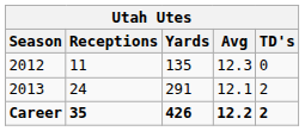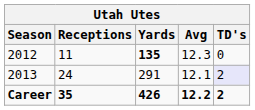2012 | Yards: normal -> bold
2013 | TD's: no background -> lavender background
